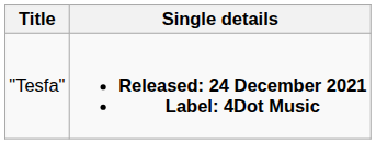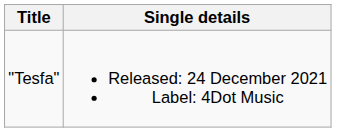"Tesfa" | Single details: bold -> normal
